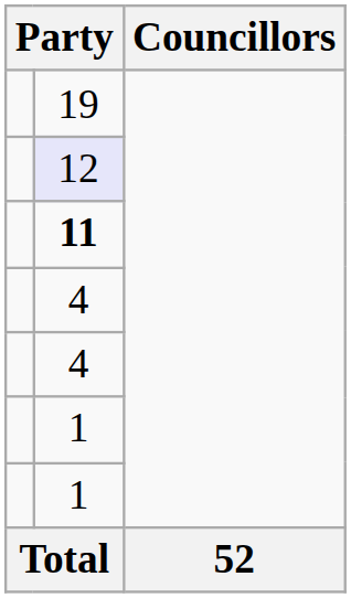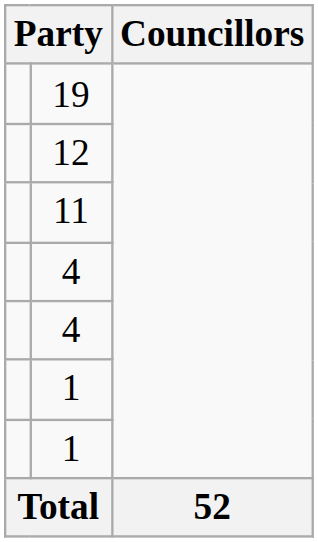12 | column 2: lavender background -> no background
11 | column 2: bold -> normal
